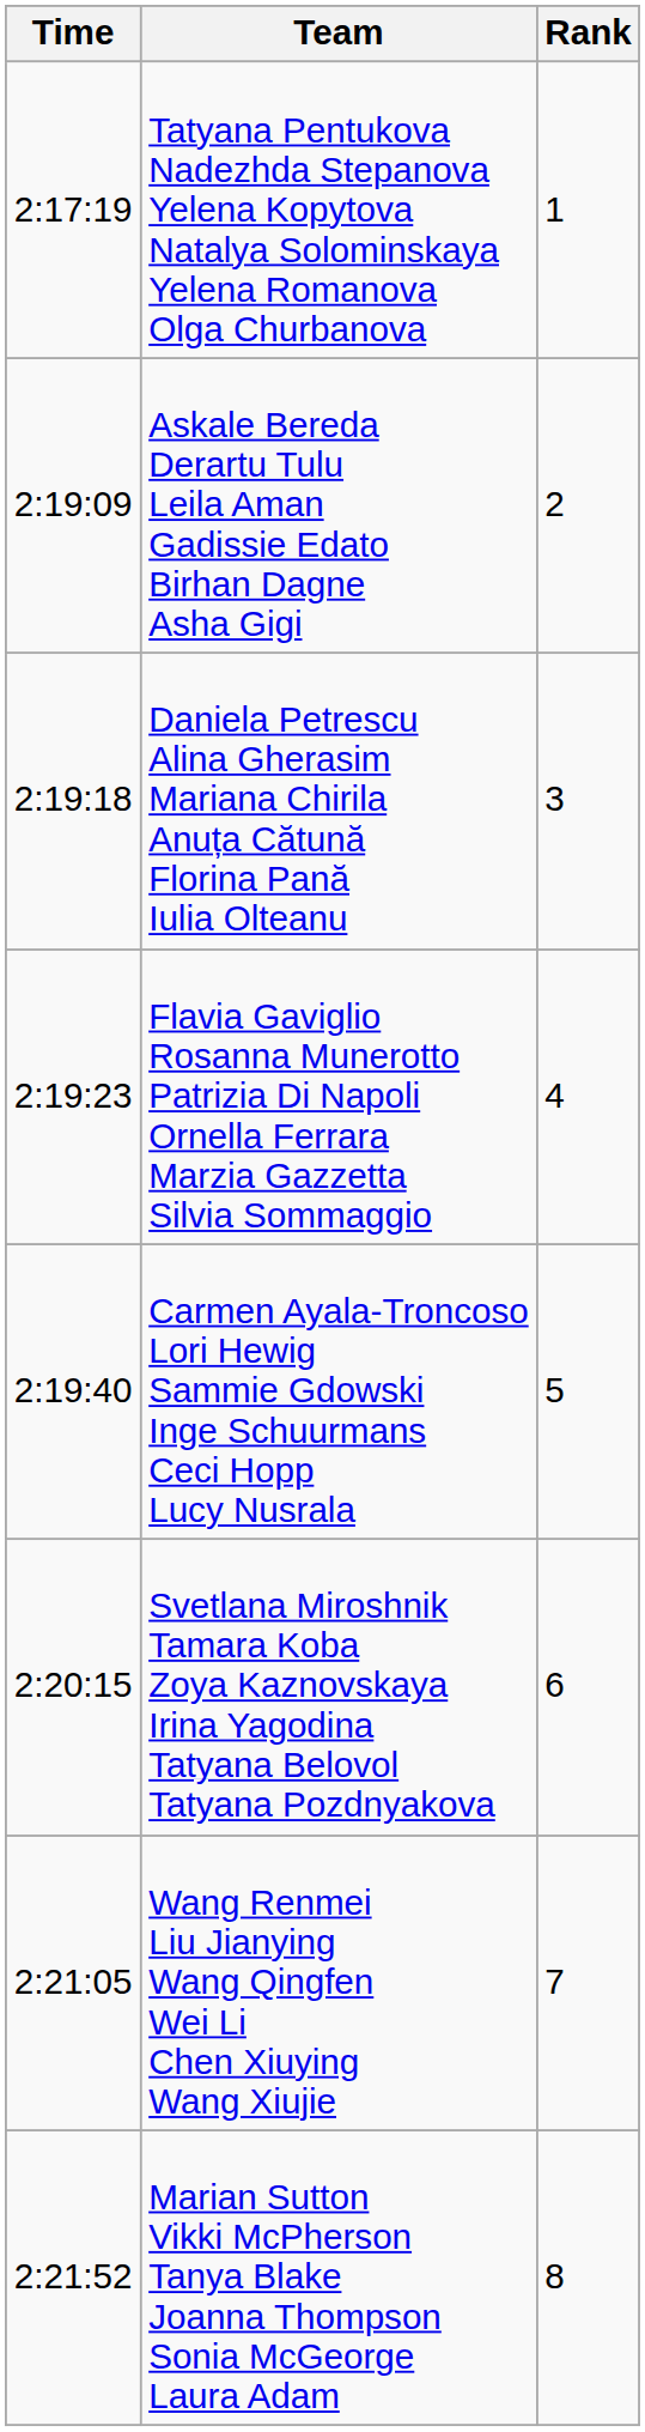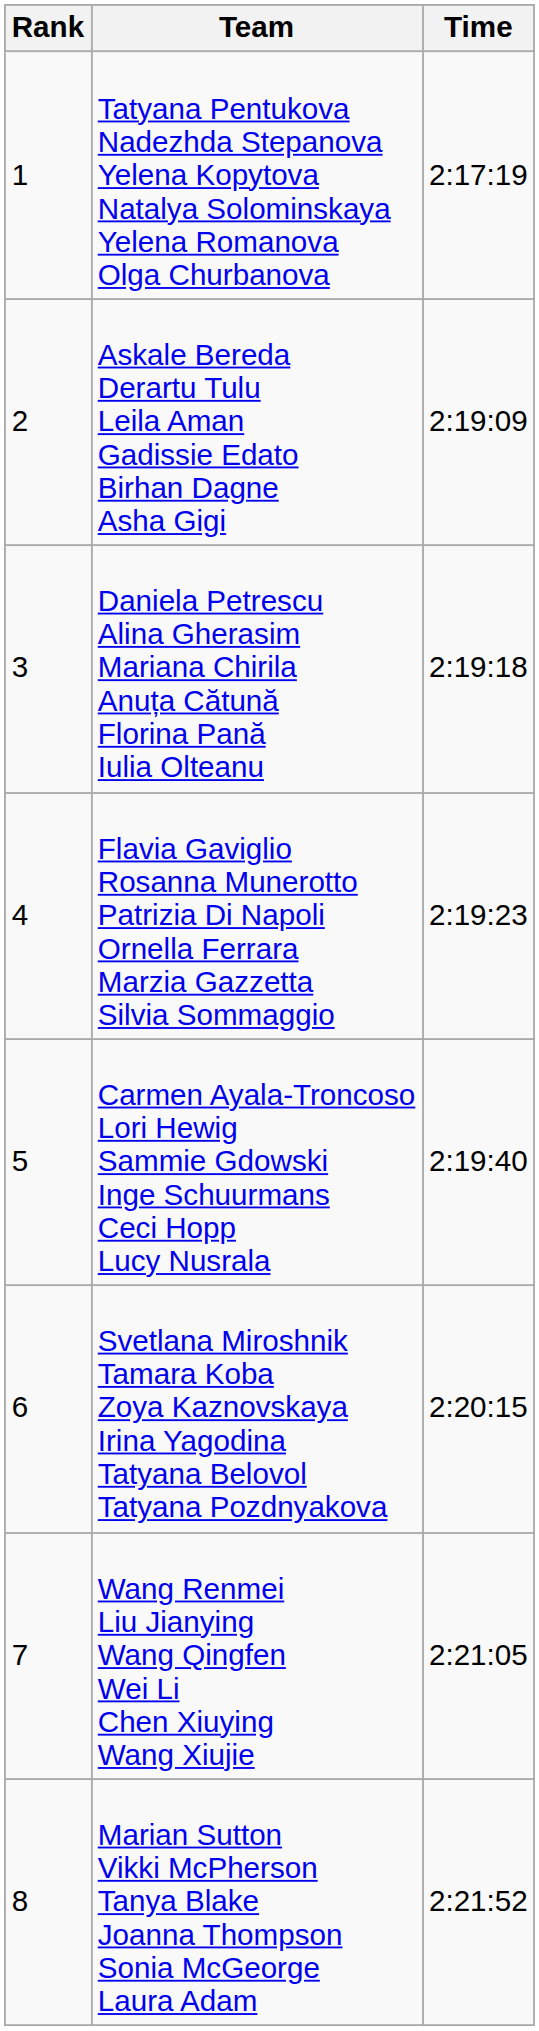columns swapped: Rank <-> Time
